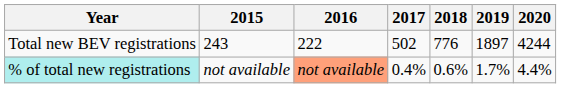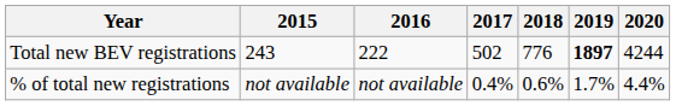row 2 | 2019: normal -> bold
row 3 | Year: paleturquoise background -> no background
row 3 | 2016: lightsalmon background -> no background
